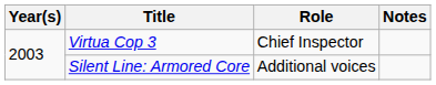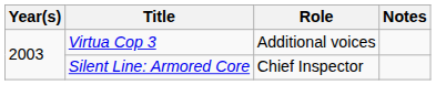Virtua Cop 3 | Role: Chief Inspector -> Additional voices
Silent Line: Armored Core | Role: Additional voices -> Chief Inspector
